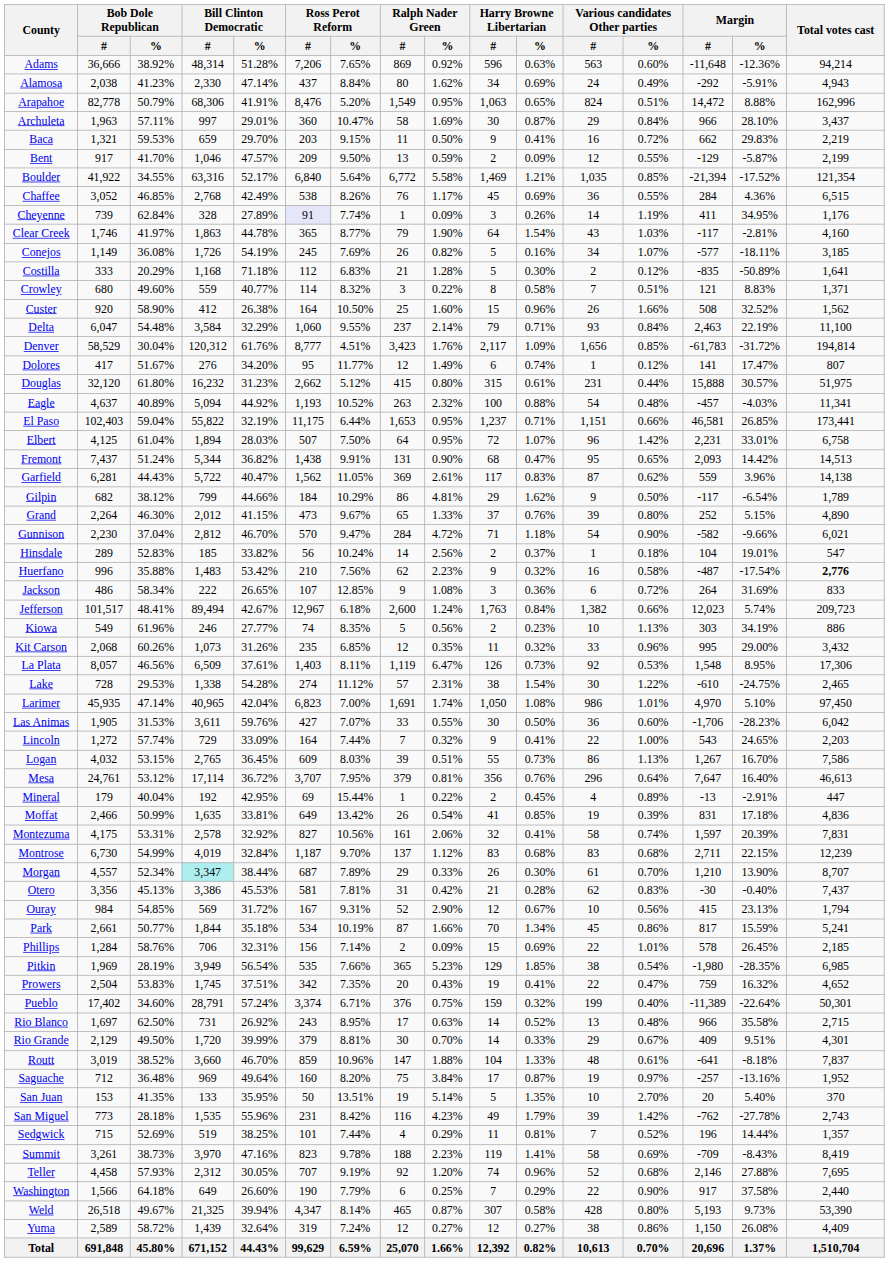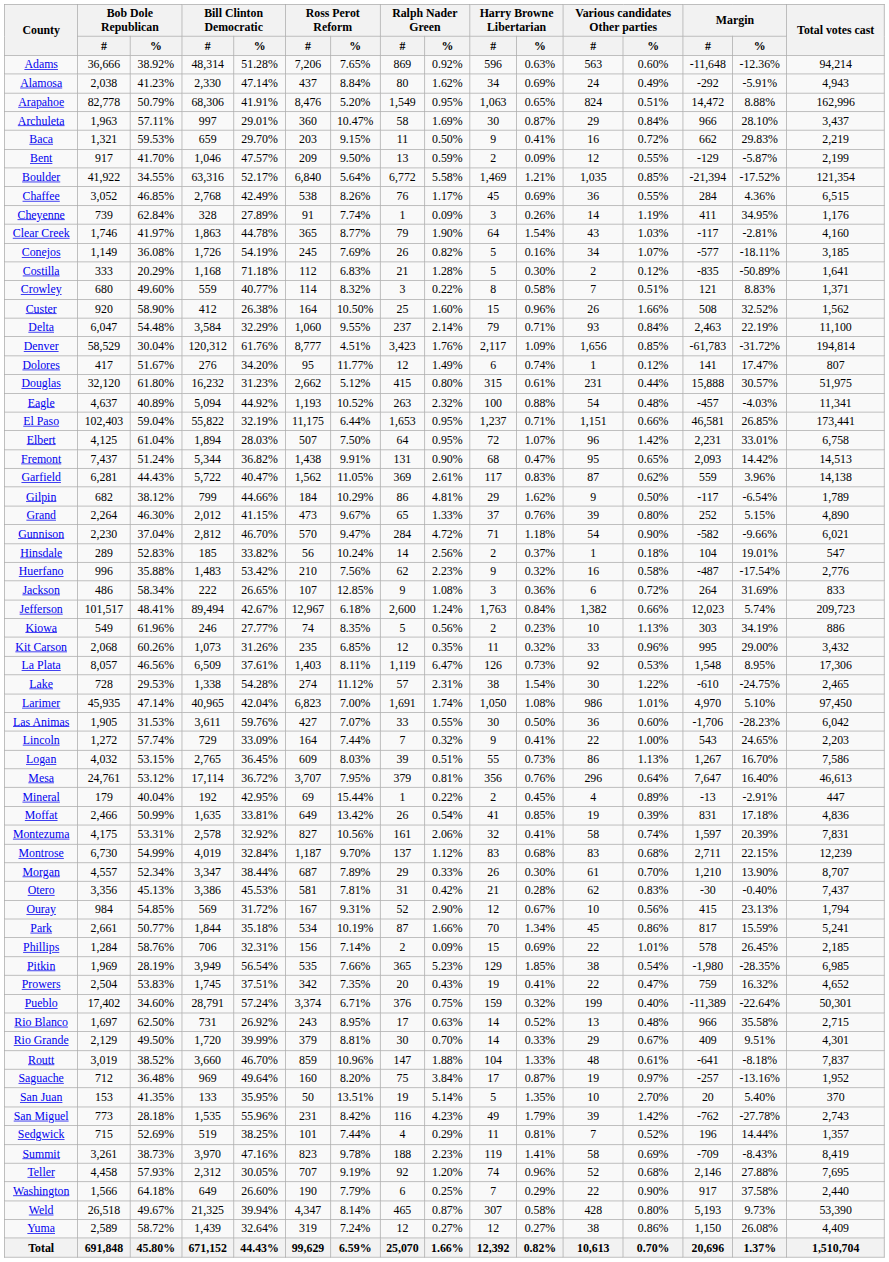Cheyenne | Ross Perot Reform / #: lavender background -> no background
Huerfano | Total votes cast: bold -> normal
Morgan | Bill Clinton Democratic / #: paleturquoise background -> no background
